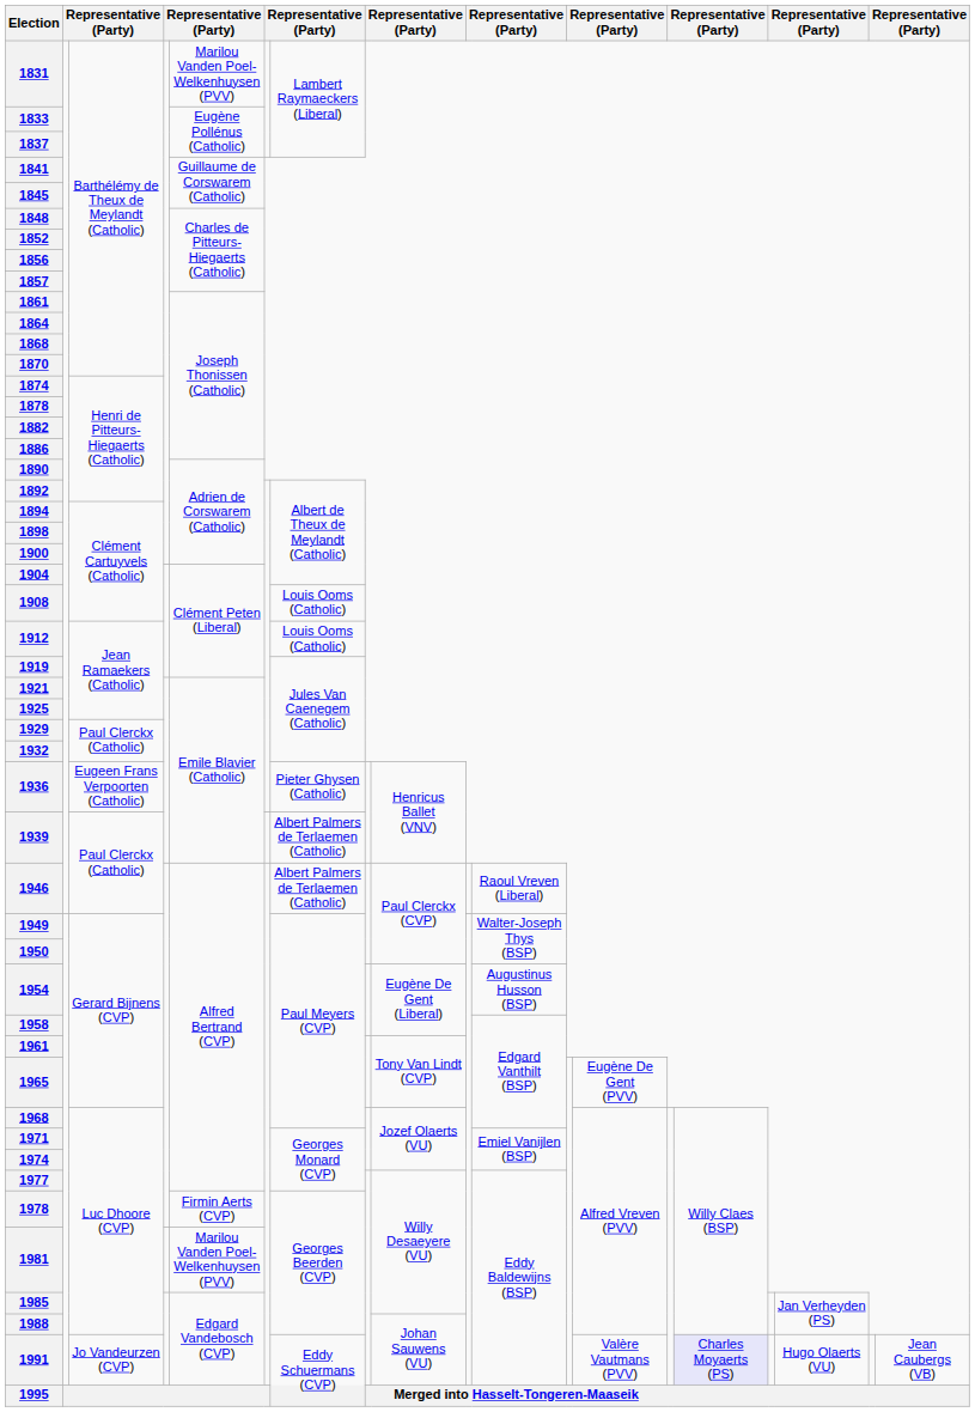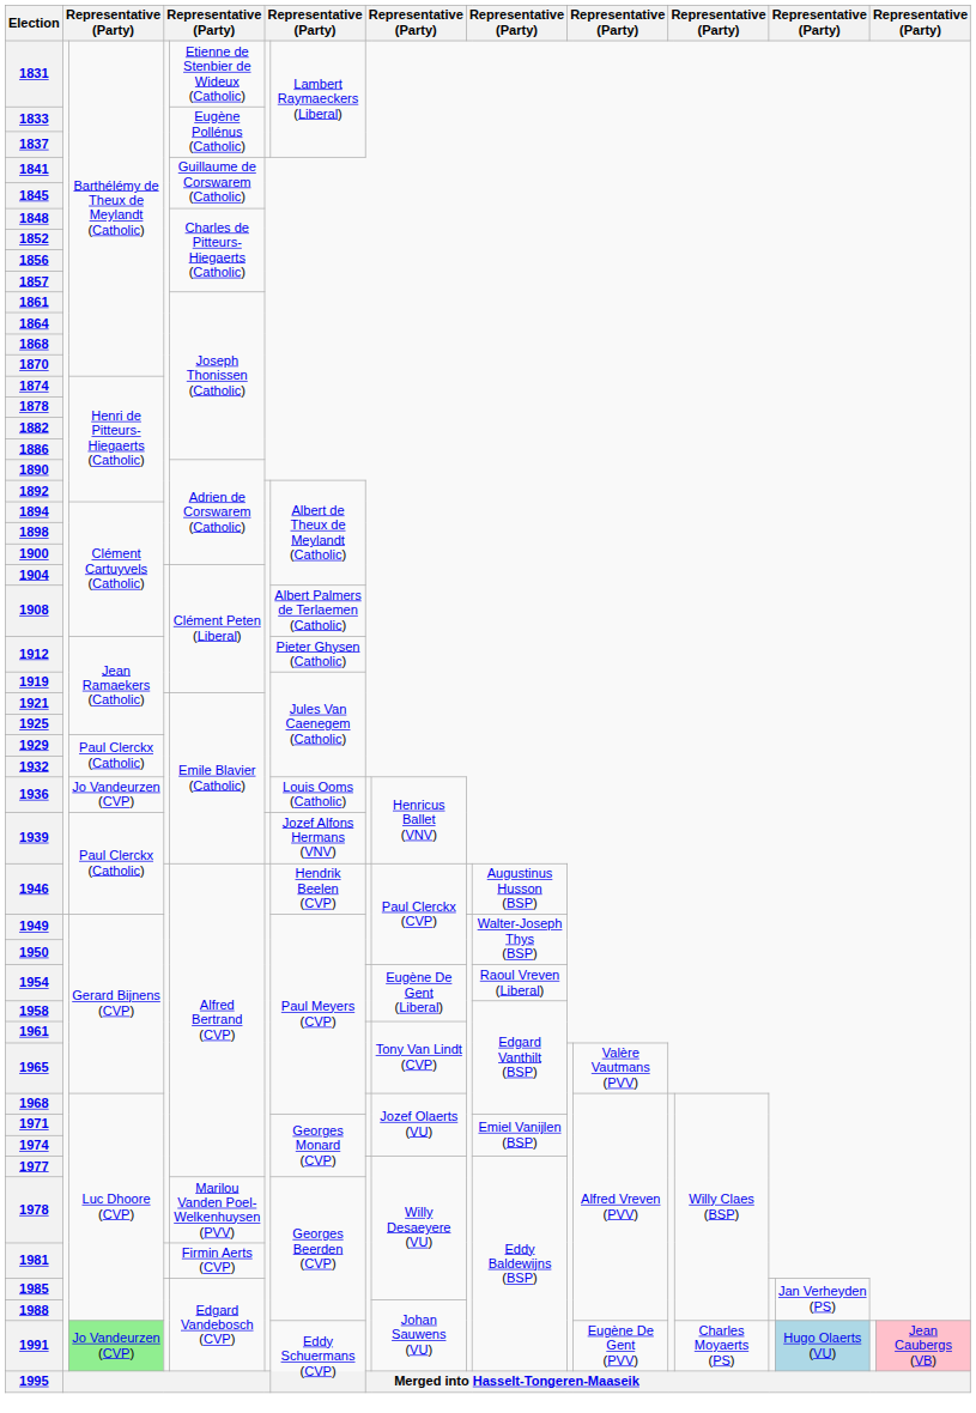1831 | column 5: Marilou Vanden Poel-Welkenhuysen (PVV) -> Etienne de Stenbier de Wideux (Catholic)
1908 | column 7: Louis Ooms (Catholic) -> Albert Palmers de Terlaemen (Catholic)
1912 | column 7: Louis Ooms (Catholic) -> Pieter Ghysen (Catholic)
1936 | column 3: Eugeen Frans Verpoorten (Catholic) -> Jo Vandeurzen (CVP)
1936 | column 7: Pieter Ghysen (Catholic) -> Louis Ooms (Catholic)
1939 | column 7: Albert Palmers de Terlaemen (Catholic) -> Jozef Alfons Hermans (VNV)
1946 | column 7: Albert Palmers de Terlaemen (Catholic) -> Hendrik Beelen (CVP)
1946 | column 11: Raoul Vreven (Liberal) -> Augustinus Husson (BSP)
1954 | column 11: Augustinus Husson (BSP) -> Raoul Vreven (Liberal)
1965 | column 13: Eugène De Gent (PVV) -> Valère Vautmans (PVV)
1978 | column 5: Firmin Aerts (CVP) -> Marilou Vanden Poel-Welkenhuysen (PVV)
1981 | column 5: Marilou Vanden Poel-Welkenhuysen (PVV) -> Firmin Aerts (CVP)
1991 | column 3: no background -> lightgreen background
1991 | column 13: Valère Vautmans (PVV) -> Eugène De Gent (PVV)
1991 | column 15: lavender background -> no background
1991 | column 17: no background -> lightblue background
1991 | column 19: no background -> pink background
